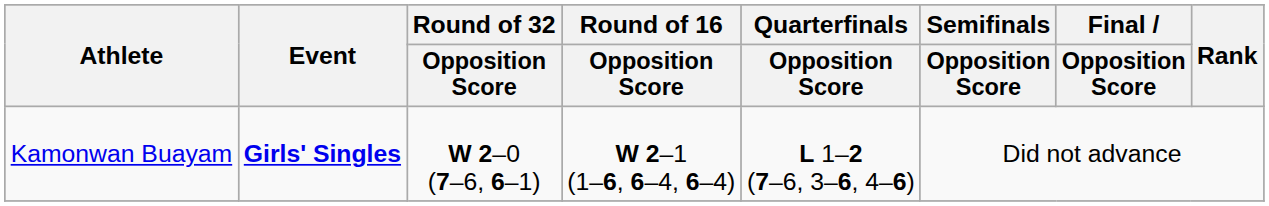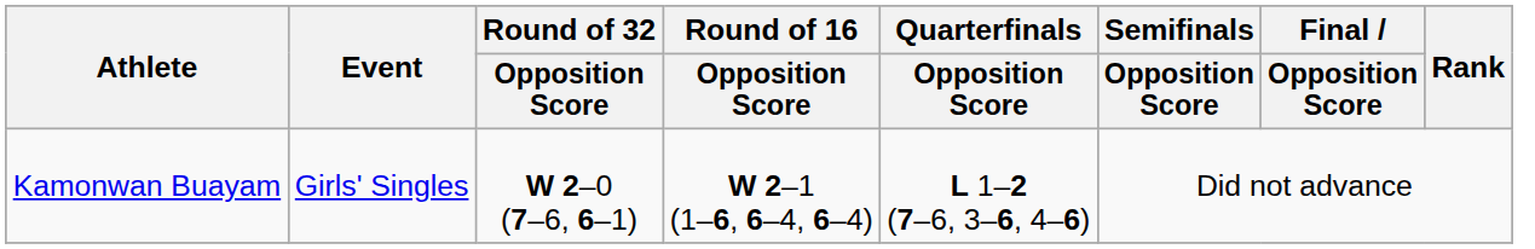Kamonwan Buayam | Event: bold -> normal
